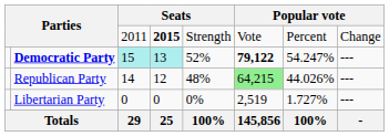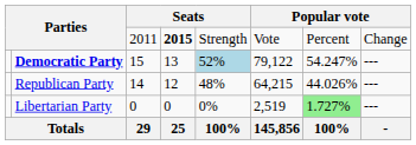Democratic Party | column 3: paleturquoise background -> no background
Democratic Party | column 4: paleturquoise background -> no background
Democratic Party | column 5: no background -> lightblue background
Democratic Party | column 6: bold -> normal
Republican Party | column 6: lightgreen background -> no background
Libertarian Party | column 7: no background -> lightgreen background
